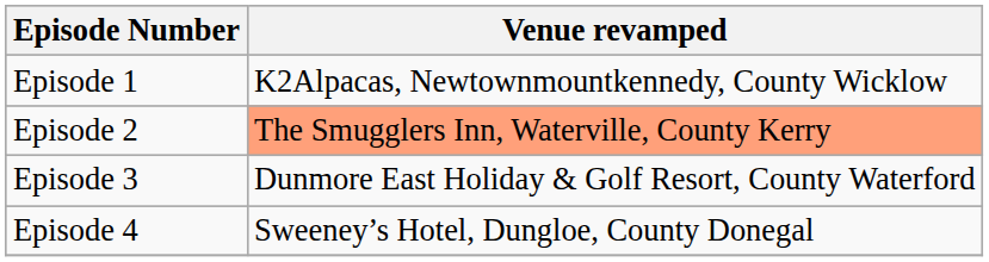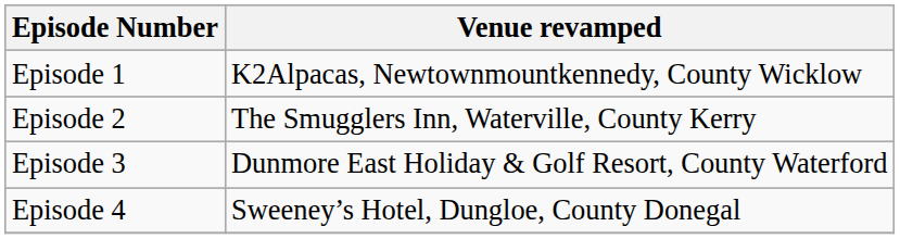Episode 2 | Venue revamped: lightsalmon background -> no background
